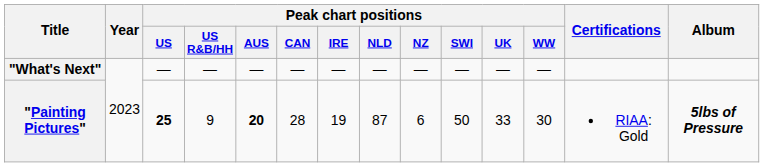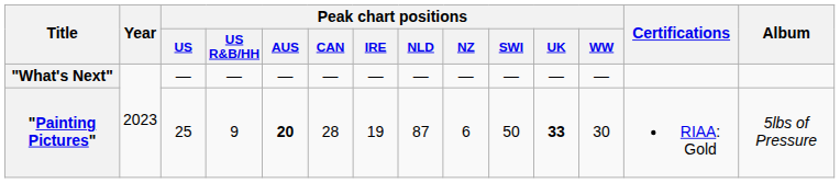"Painting Pictures" | Peak chart positions / US: bold -> normal
"Painting Pictures" | Peak chart positions / UK: normal -> bold
"Painting Pictures" | Album: bold -> normal
